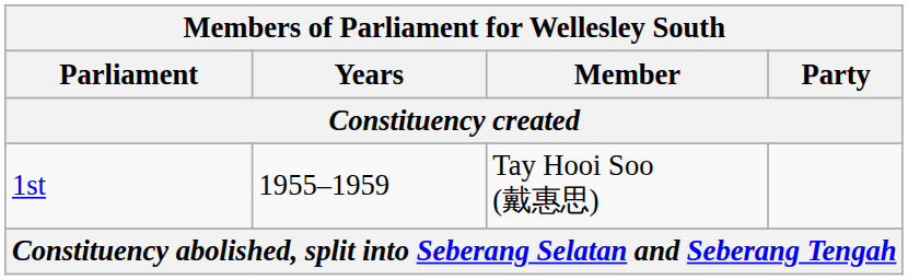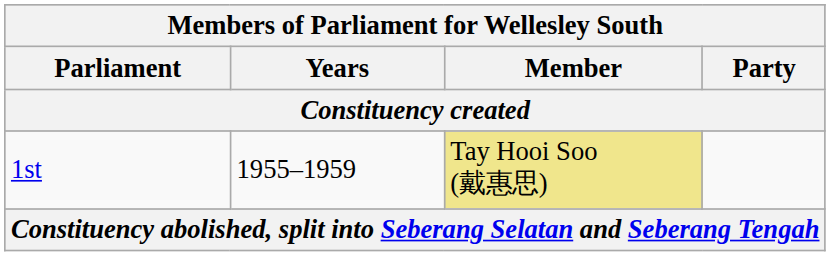1st | Member: no background -> khaki background
